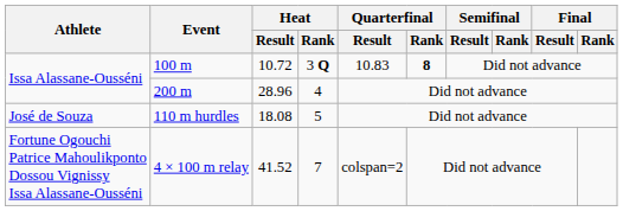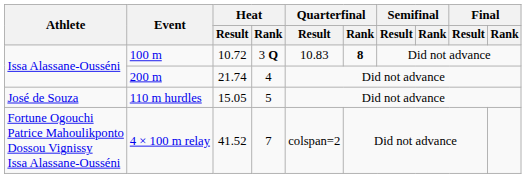200 m | Heat / Result: 28.96 -> 21.74
110 m hurdles | Heat / Result: 18.08 -> 15.05
